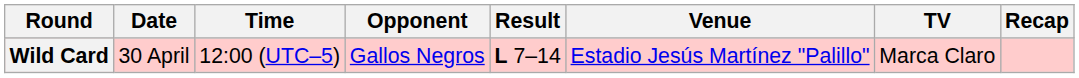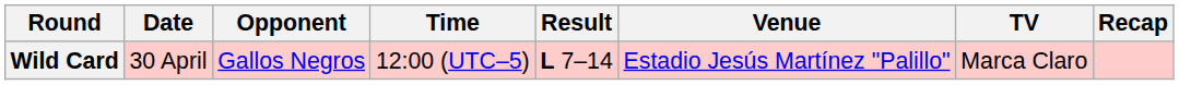columns swapped: Time <-> Opponent
